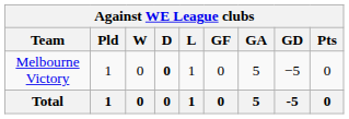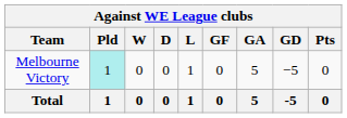Melbourne Victory | Pld: no background -> paleturquoise background
Melbourne Victory | D: bold -> normal
